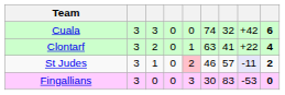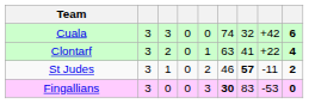St Judes | column 5: pink background -> no background
St Judes | column 7: normal -> bold
St Judes | column 8: lavender background -> no background
Fingallians | column 6: normal -> bold
